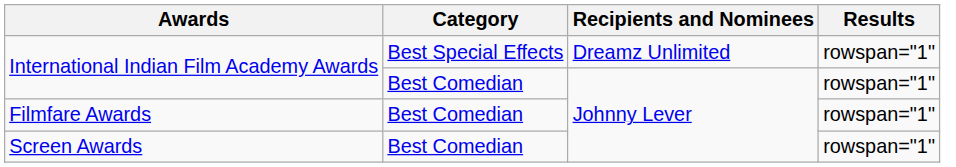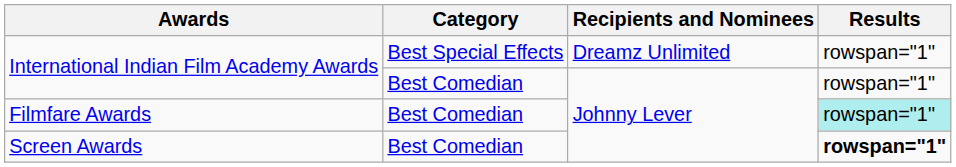Filmfare Awards | Results: no background -> paleturquoise background
Screen Awards | Results: normal -> bold
